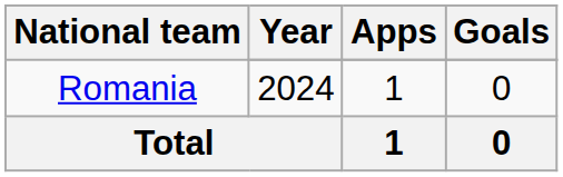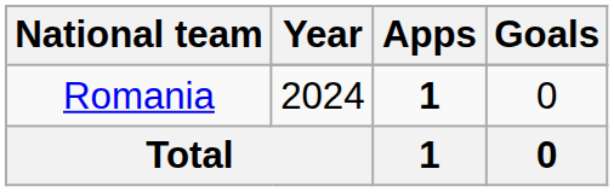2024 | Apps: normal -> bold
